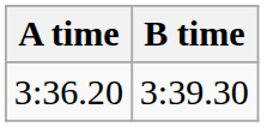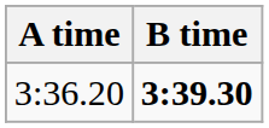3:36.20 | B time: normal -> bold
